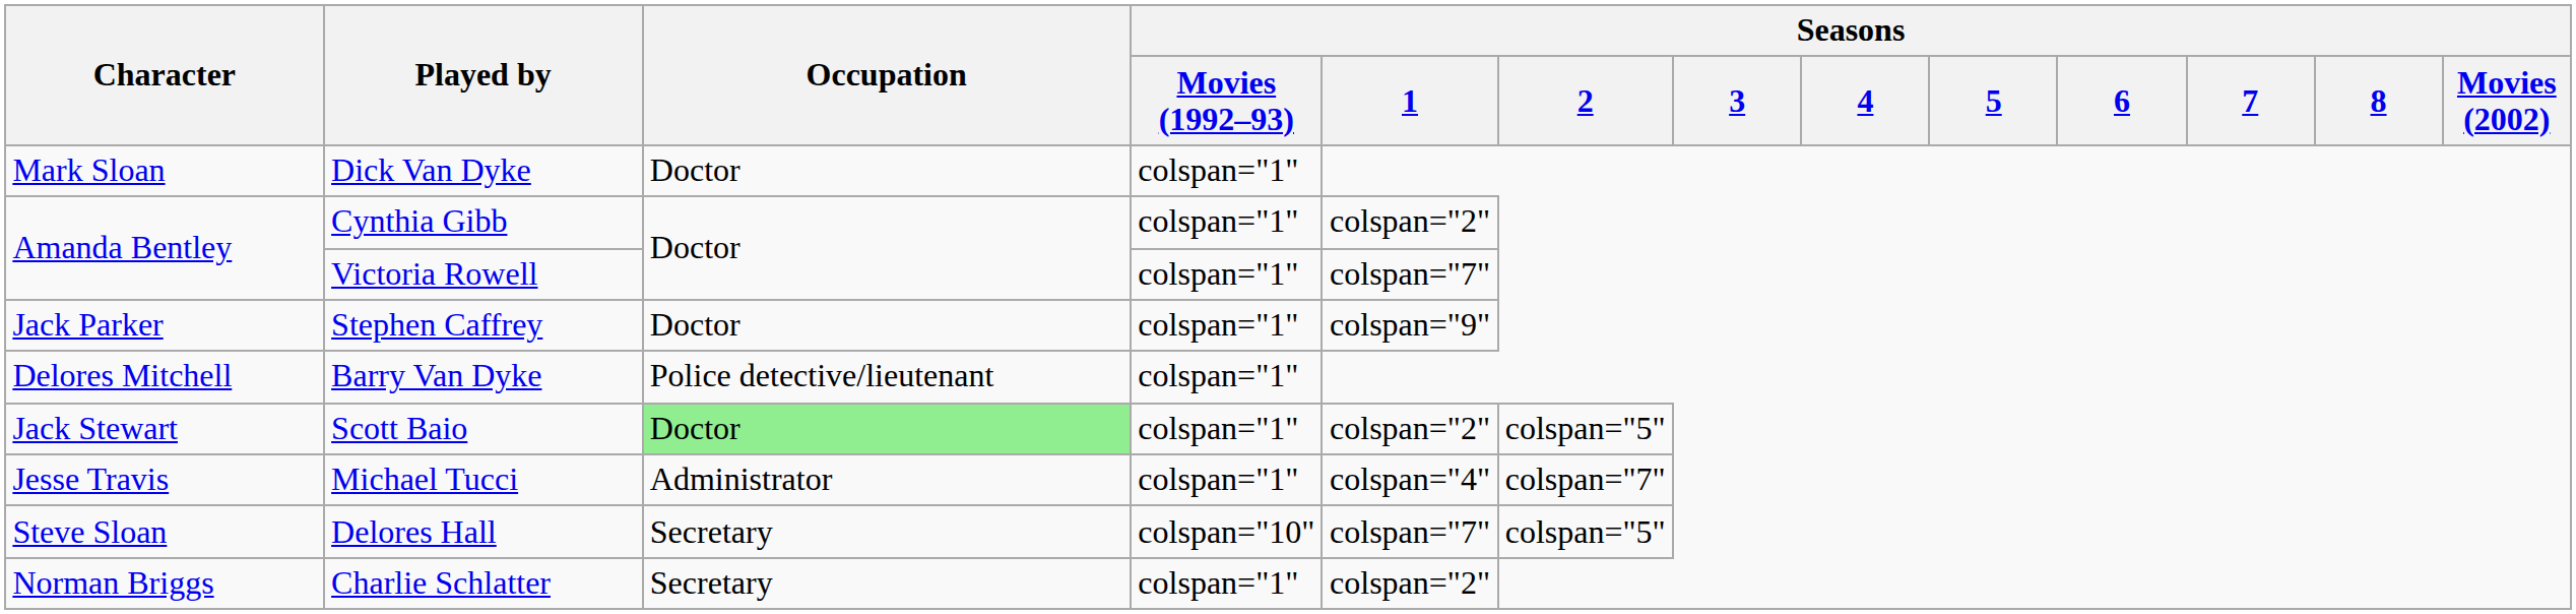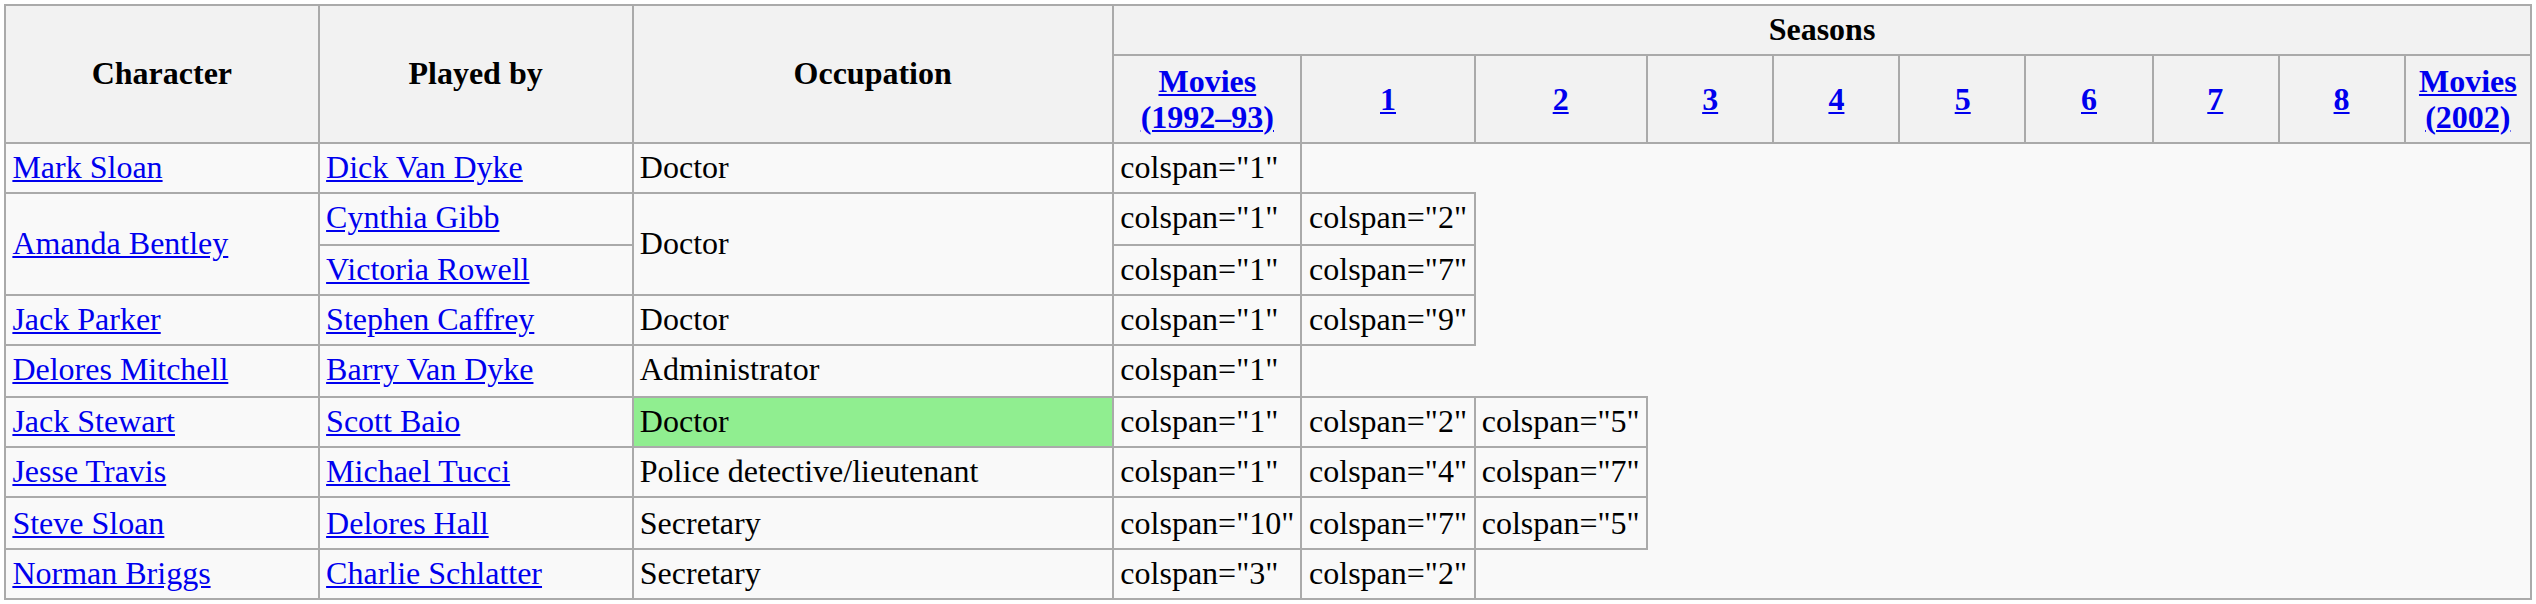Barry Van Dyke | Occupation: Police detective/lieutenant -> Administrator
Michael Tucci | Occupation: Administrator -> Police detective/lieutenant
Charlie Schlatter | Seasons / Movies (1992–93): colspan="1" -> colspan="3"
